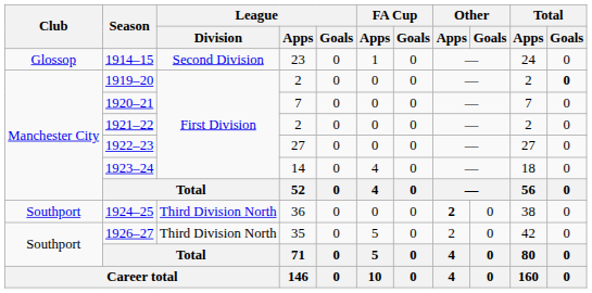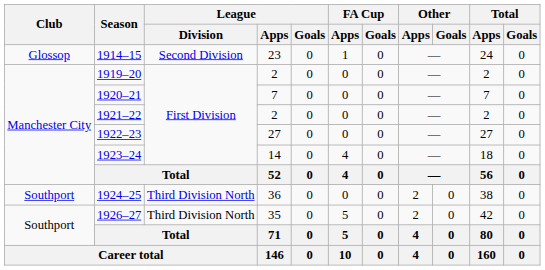1919–20 | Total / Goals: bold -> normal
1924–25 | Other / Apps: bold -> normal
